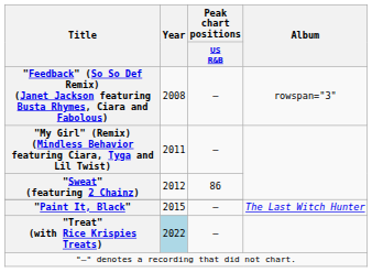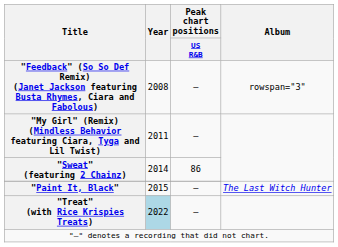"Sweat" (featuring 2 Chainz) | Year: 2012 -> 2014
